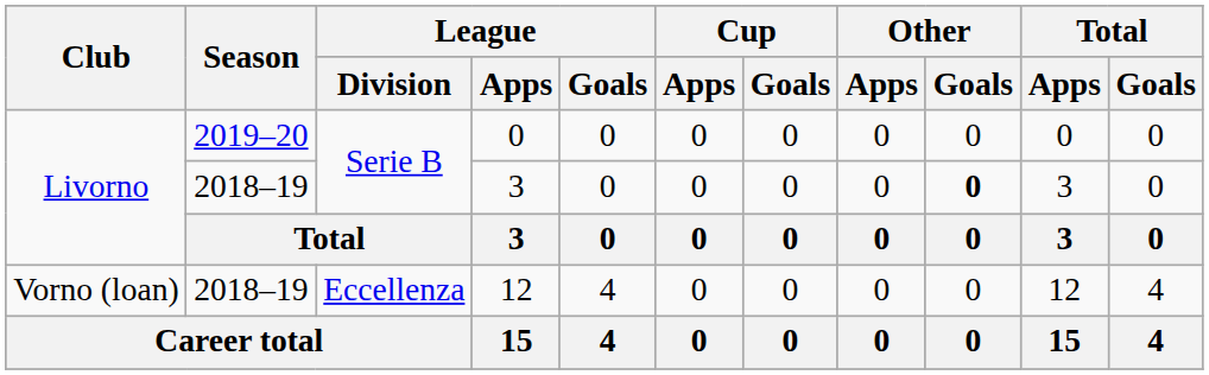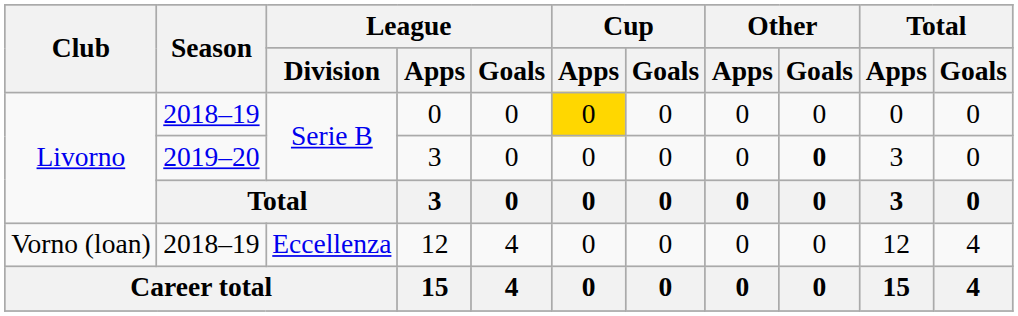row 3 | Season: 2019–20 -> 2018–19
row 3 | Cup / Apps: no background -> gold background
row 4 | Season: 2018–19 -> 2019–20
